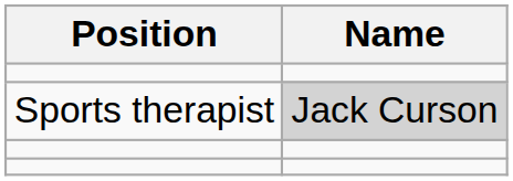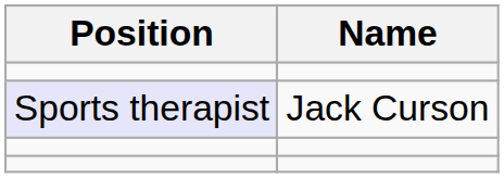row 3 | Position: no background -> lavender background
row 3 | Name: lightgrey background -> no background
